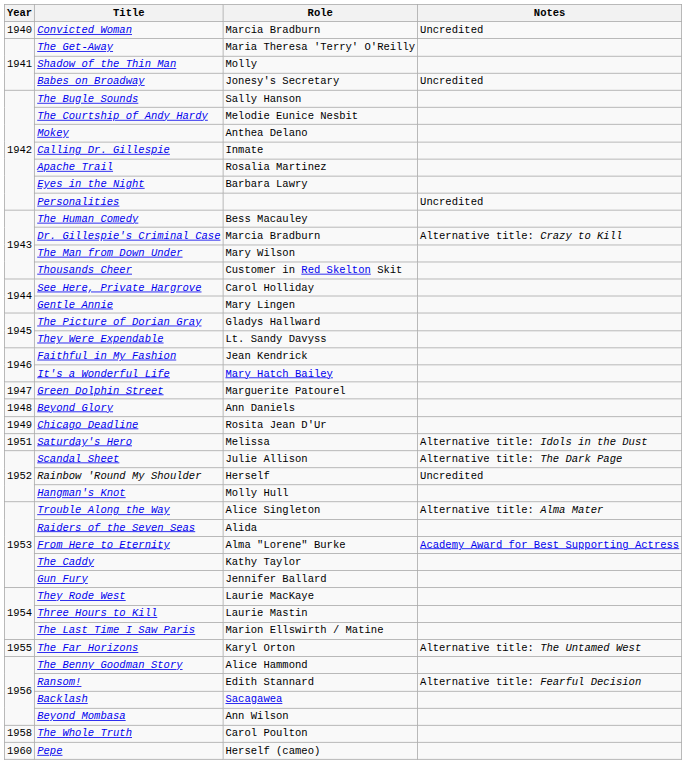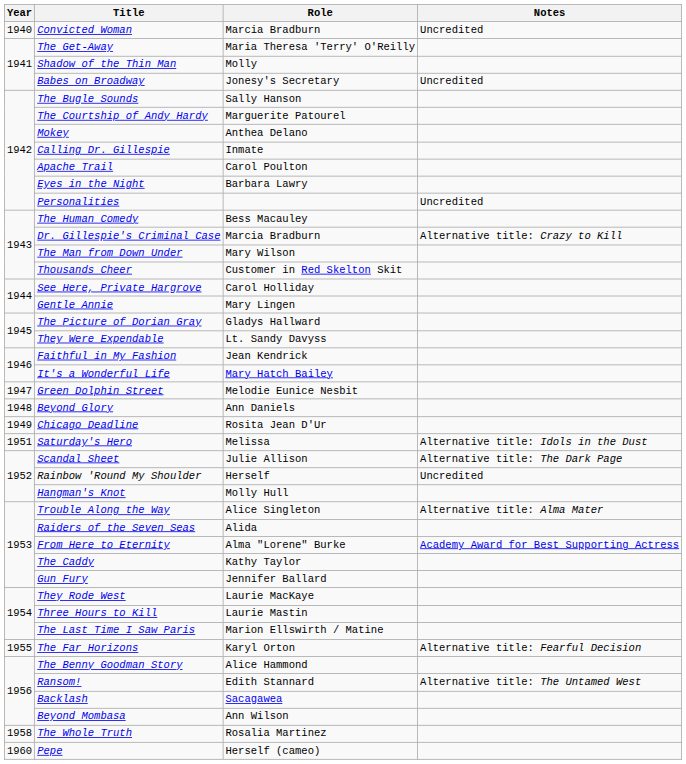The Courtship of Andy Hardy | Role: Melodie Eunice Nesbit -> Marguerite Patourel
Apache Trail | Role: Rosalia Martinez -> Carol Poulton
Green Dolphin Street | Role: Marguerite Patourel -> Melodie Eunice Nesbit
The Far Horizons | Notes: Alternative title: The Untamed West -> Alternative title: Fearful Decision
Ransom! | Notes: Alternative title: Fearful Decision -> Alternative title: The Untamed West
The Whole Truth | Role: Carol Poulton -> Rosalia Martinez
